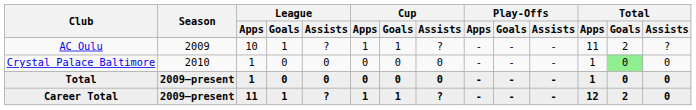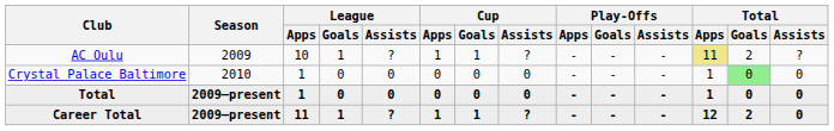AC Oulu | Total / Apps: no background -> khaki background
